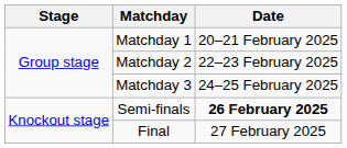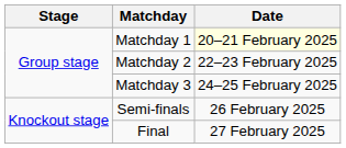Matchday 1 | Date: no background -> lightyellow background
Semi-finals | Date: bold -> normal
